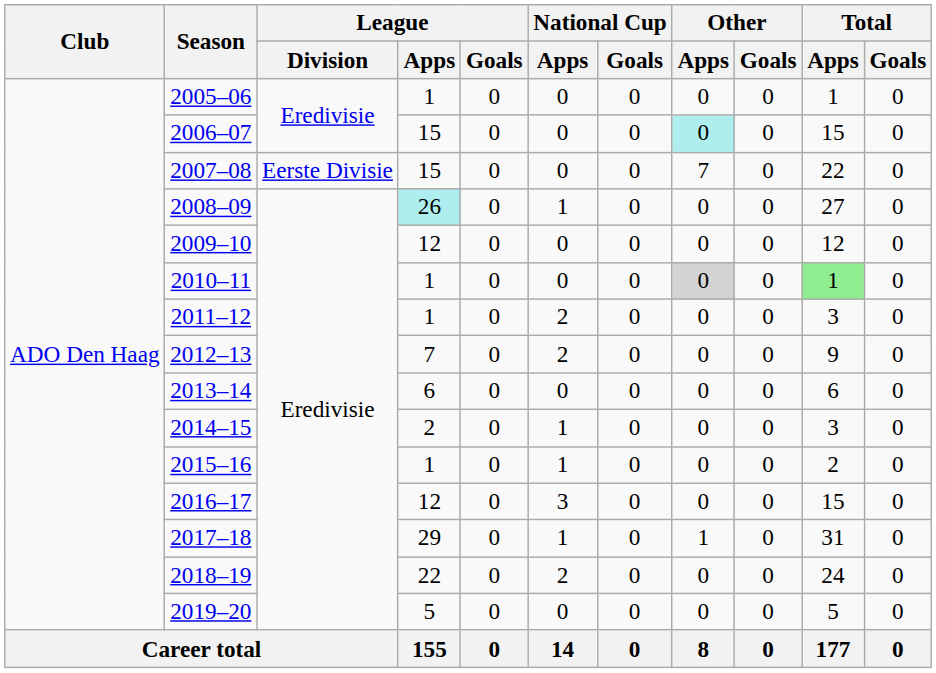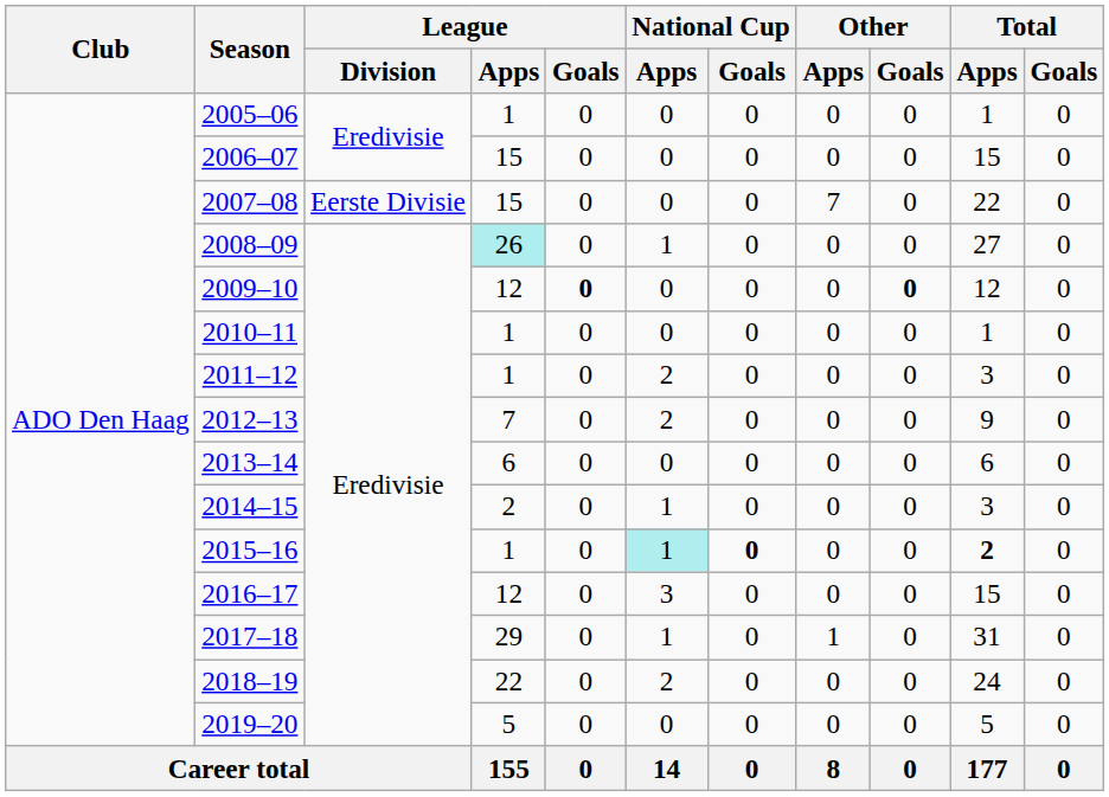2006–07 | Other / Apps: paleturquoise background -> no background
2009–10 | League / Goals: normal -> bold
2009–10 | Other / Goals: normal -> bold
2010–11 | Other / Apps: lightgrey background -> no background
2010–11 | Total / Apps: lightgreen background -> no background
2015–16 | National Cup / Apps: no background -> paleturquoise background
2015–16 | National Cup / Goals: normal -> bold
2015–16 | Total / Apps: normal -> bold
